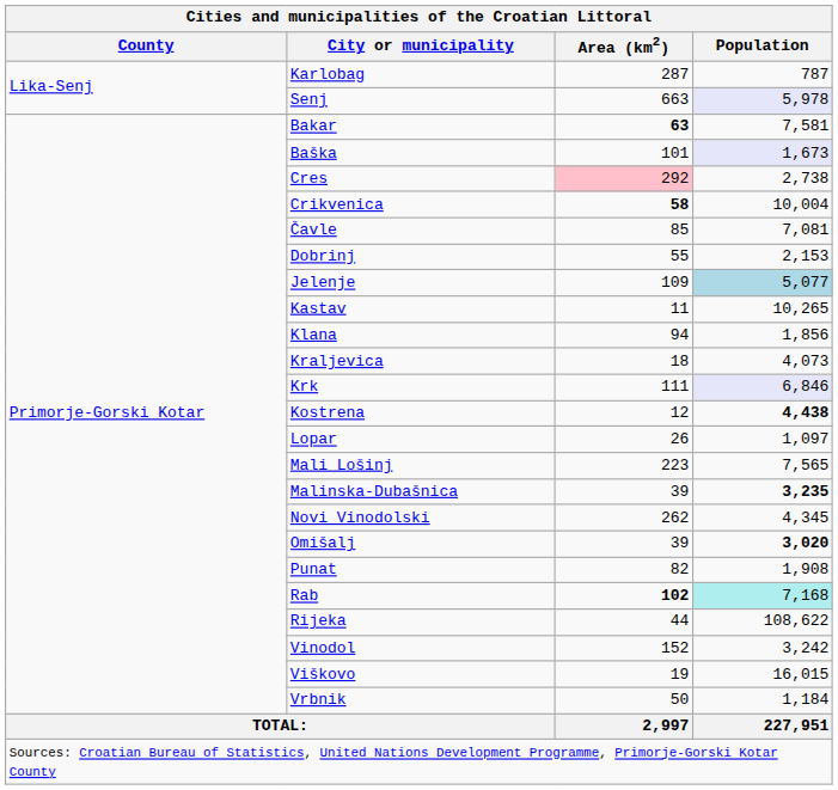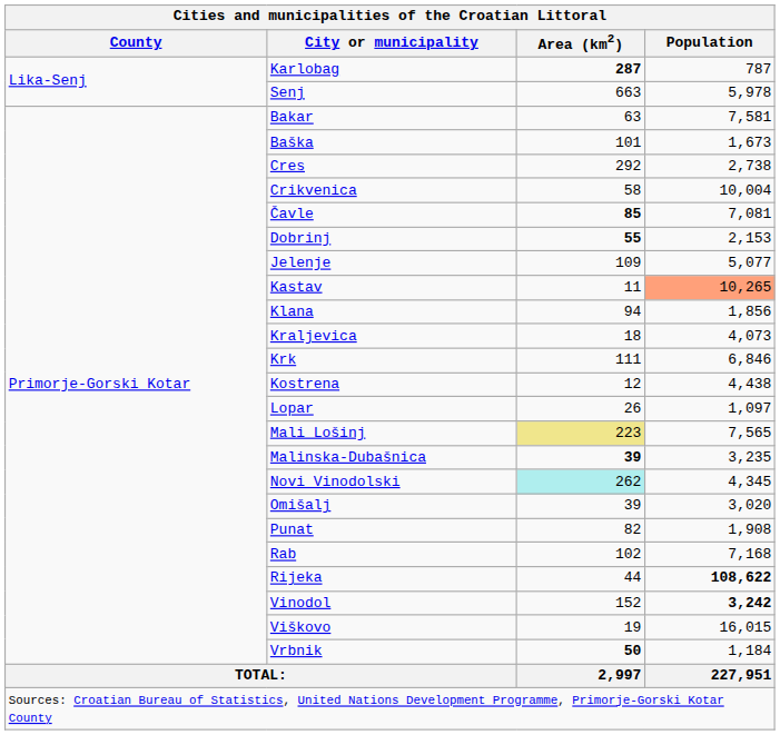Karlobag | Area (km2): normal -> bold
Senj | Population: lavender background -> no background
Bakar | Area (km2): bold -> normal
Baška | Population: lavender background -> no background
Cres | Area (km2): pink background -> no background
Crikvenica | Area (km2): bold -> normal
Čavle | Area (km2): normal -> bold
Dobrinj | Area (km2): normal -> bold
Jelenje | Population: lightblue background -> no background
Kastav | Population: no background -> lightsalmon background
Krk | Population: lavender background -> no background
Kostrena | Population: bold -> normal
Mali Lošinj | Area (km2): no background -> khaki background
Malinska-Dubašnica | Area (km2): normal -> bold
Malinska-Dubašnica | Population: bold -> normal
Novi Vinodolski | Area (km2): no background -> paleturquoise background
Omišalj | Population: bold -> normal
Rab | Area (km2): bold -> normal
Rab | Population: paleturquoise background -> no background
Rijeka | Population: normal -> bold
Vinodol | Population: normal -> bold
Vrbnik | Area (km2): normal -> bold
